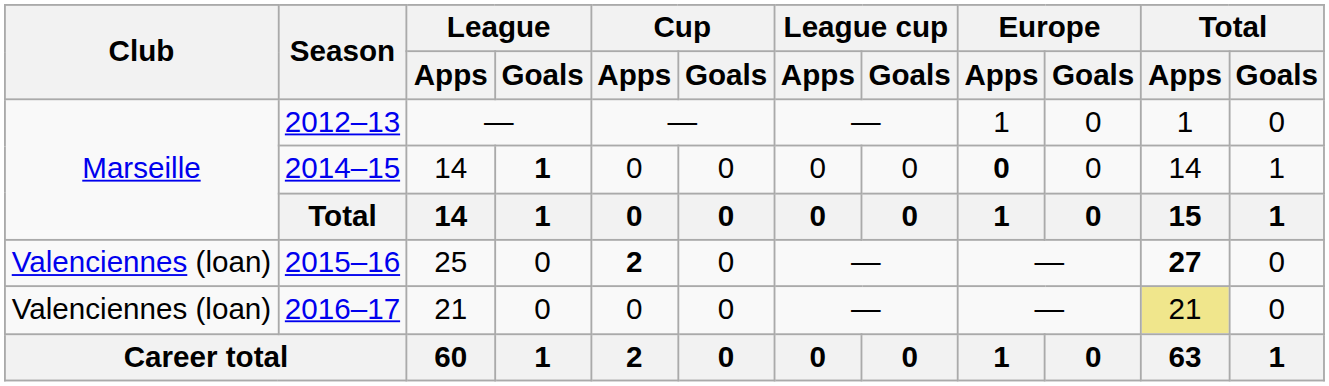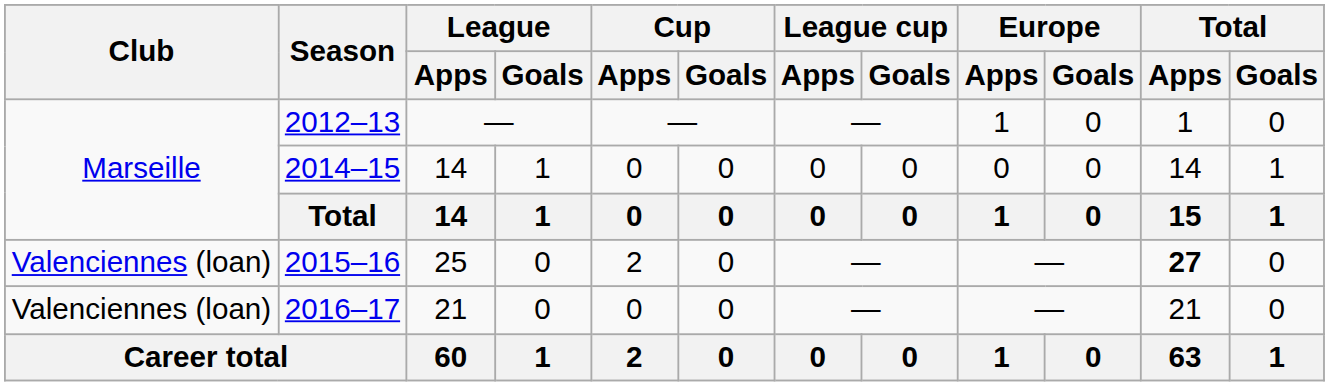2014–15 | League / Goals: bold -> normal
2014–15 | Europe / Apps: bold -> normal
2015–16 | Cup / Apps: bold -> normal
2016–17 | Total / Apps: khaki background -> no background
